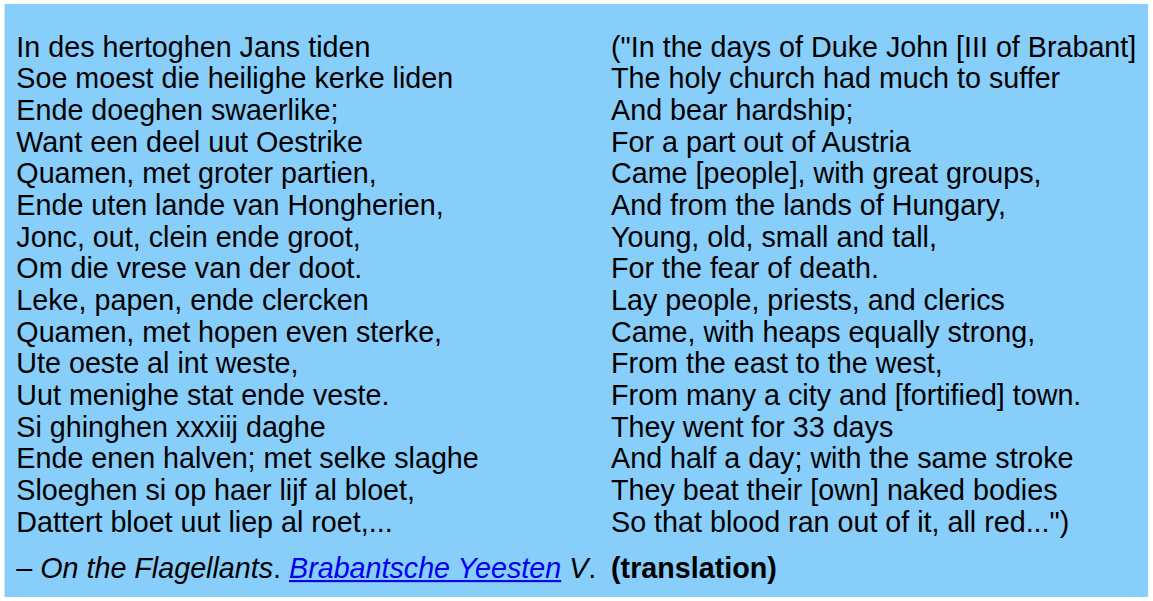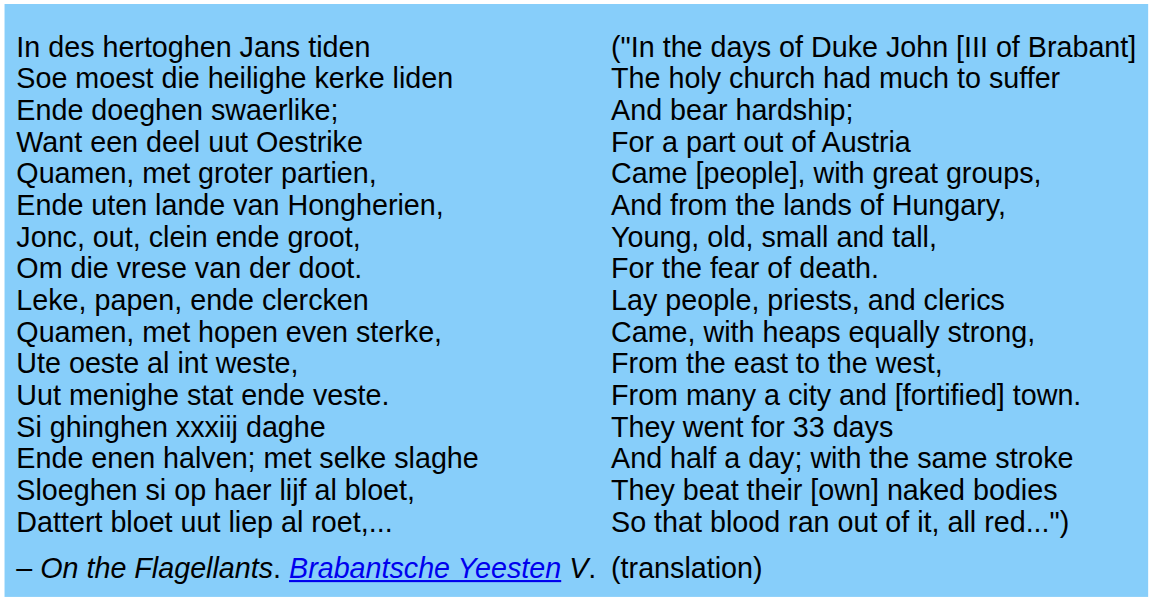– On the Flagellants. Brabantsche Yeesten V. | column 2: bold -> normal
